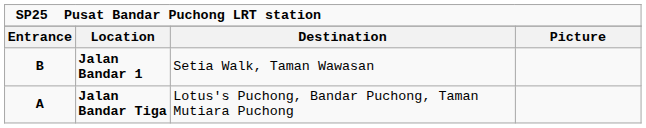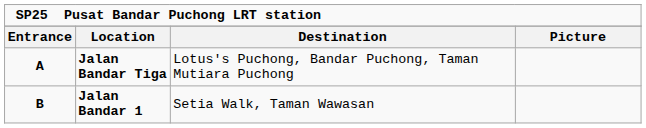rows swapped: Jalan Bandar Tiga <-> Jalan Bandar 1
